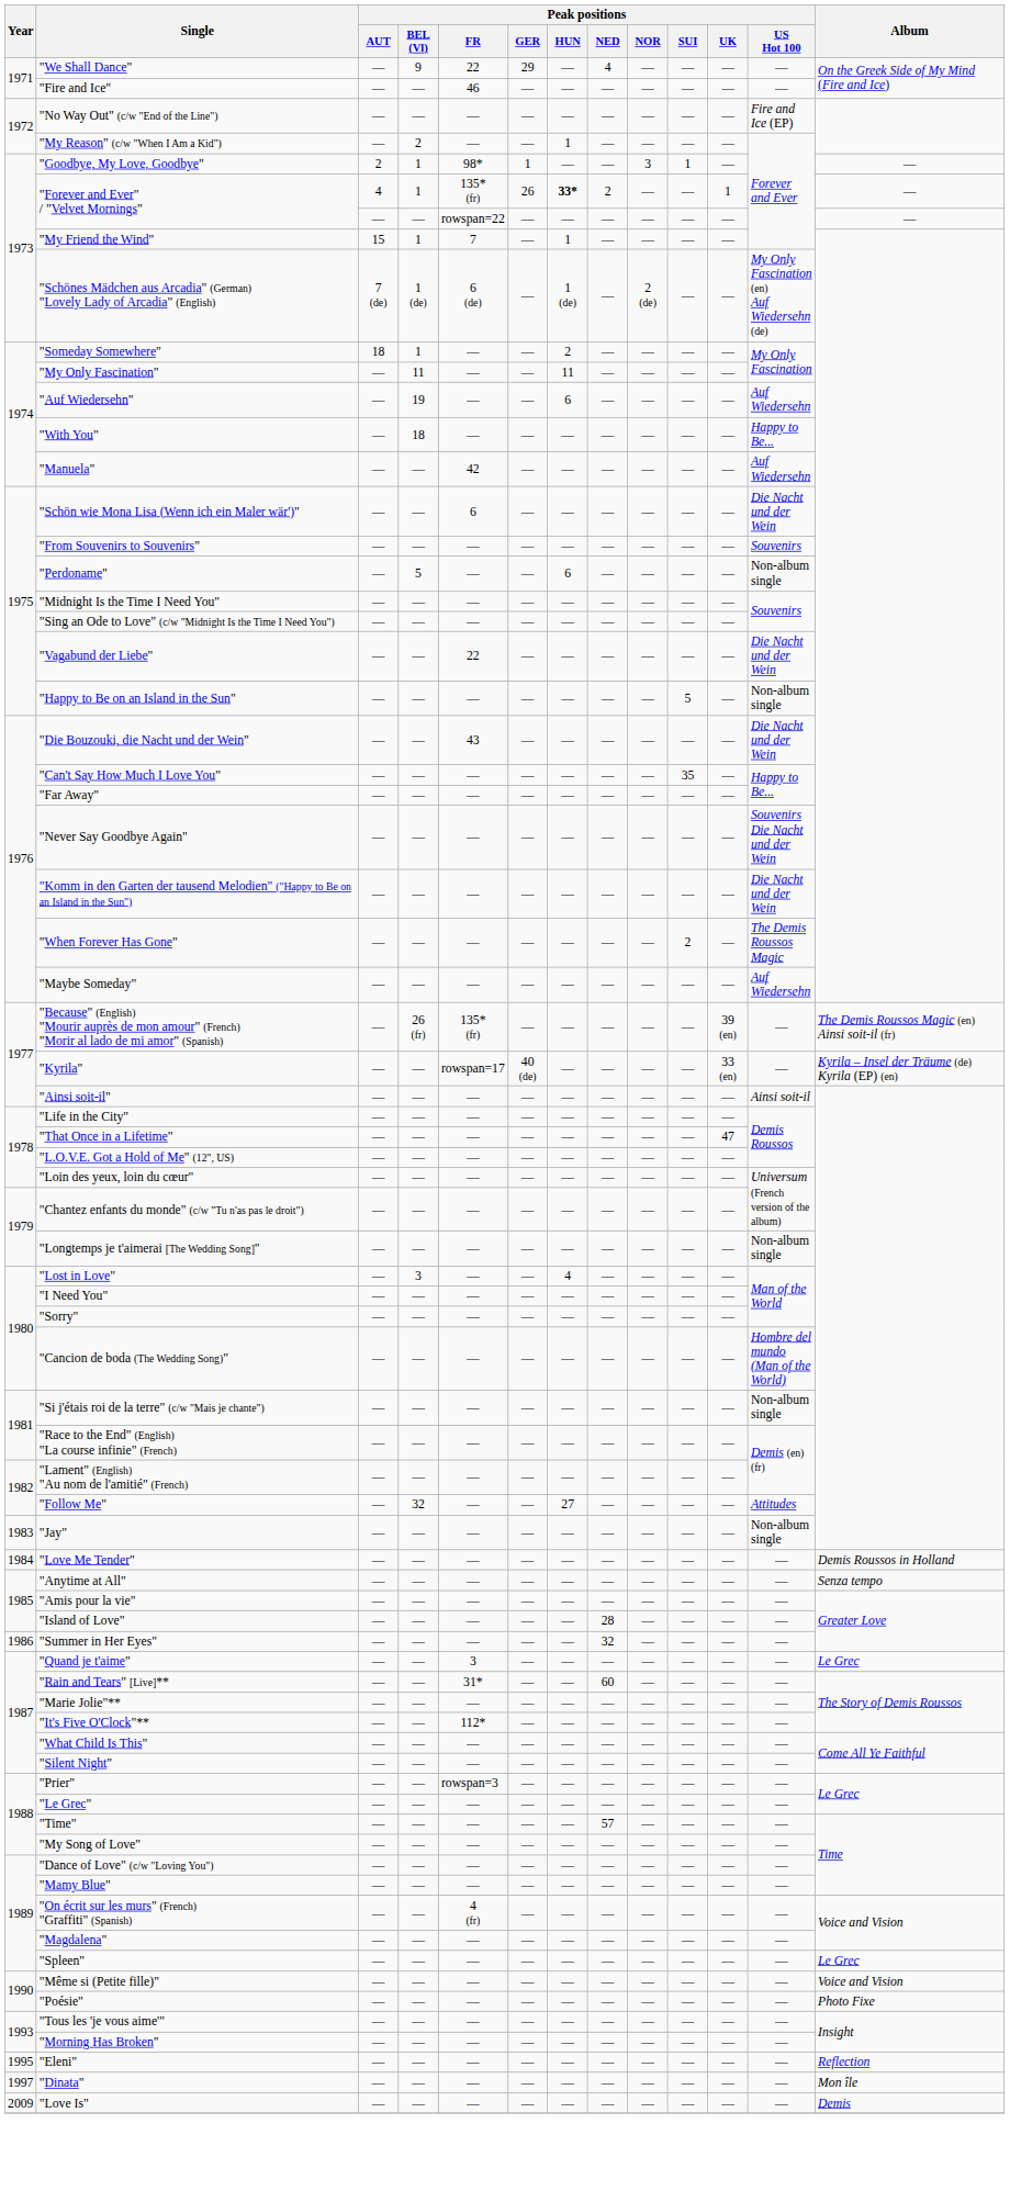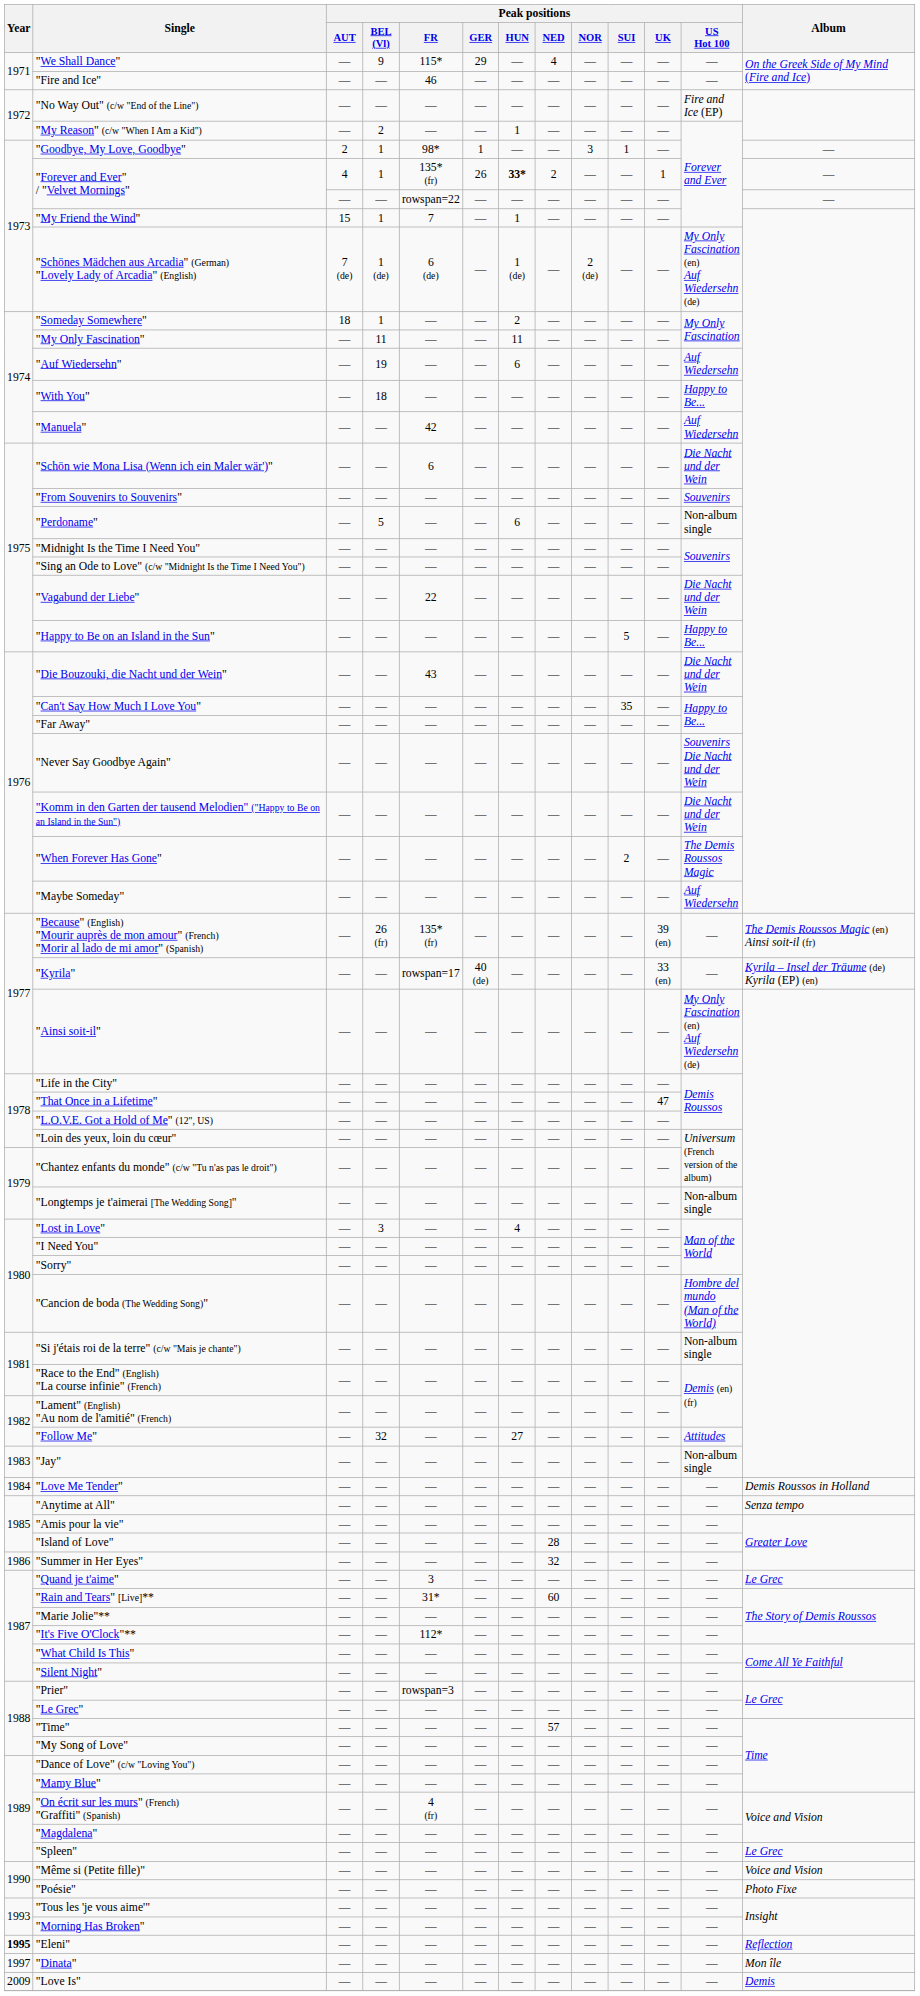"We Shall Dance" | Peak positions / FR: 22 -> 115*
"Happy to Be on an Island in the Sun" | Peak positions / US Hot 100: Non-album single -> Happy to Be...
"Ainsi soit-il" | Peak positions / US Hot 100: Ainsi soit-il -> My Only Fascination (en) Auf Wiedersehn (de)
"Eleni" | Year: normal -> bold
